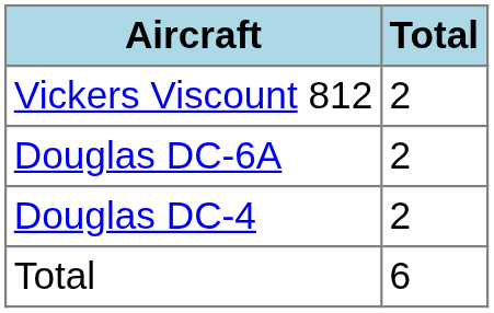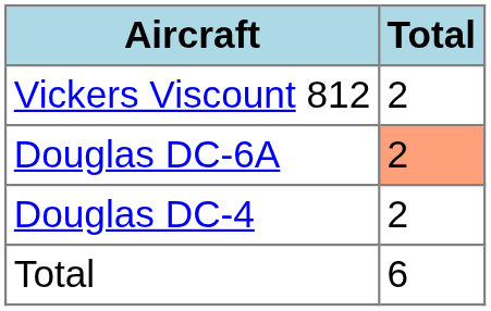Douglas DC-6A | Total: no background -> lightsalmon background
